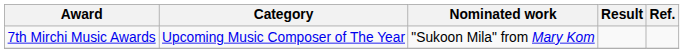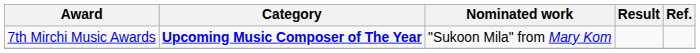7th Mirchi Music Awards | Category: normal -> bold
